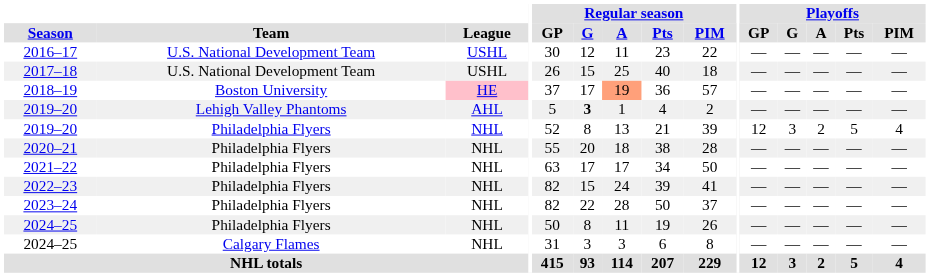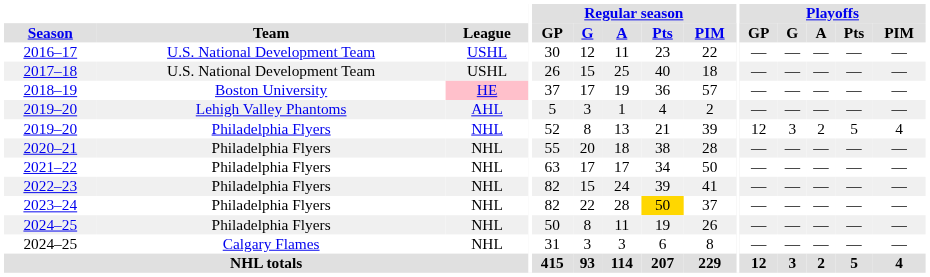2018–19 | Regular season / A: lightsalmon background -> no background
2019–20 / Lehigh Valley Phantoms | Regular season / G: bold -> normal
2023–24 | Regular season / Pts: no background -> gold background
